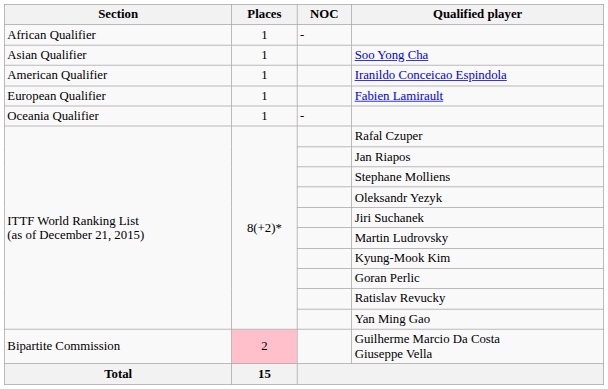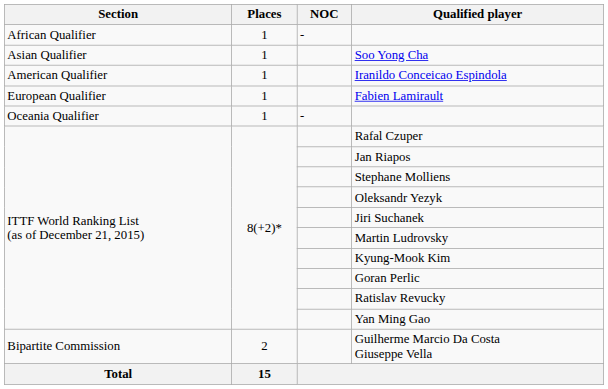Guilherme Marcio Da Costa Giuseppe Vella | Places: pink background -> no background
